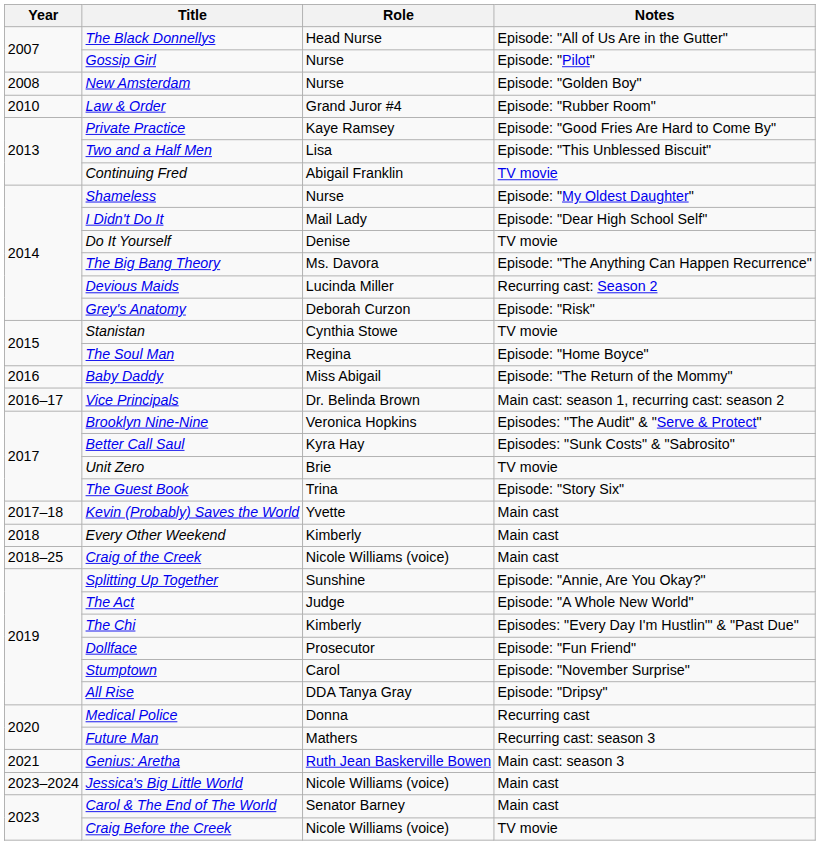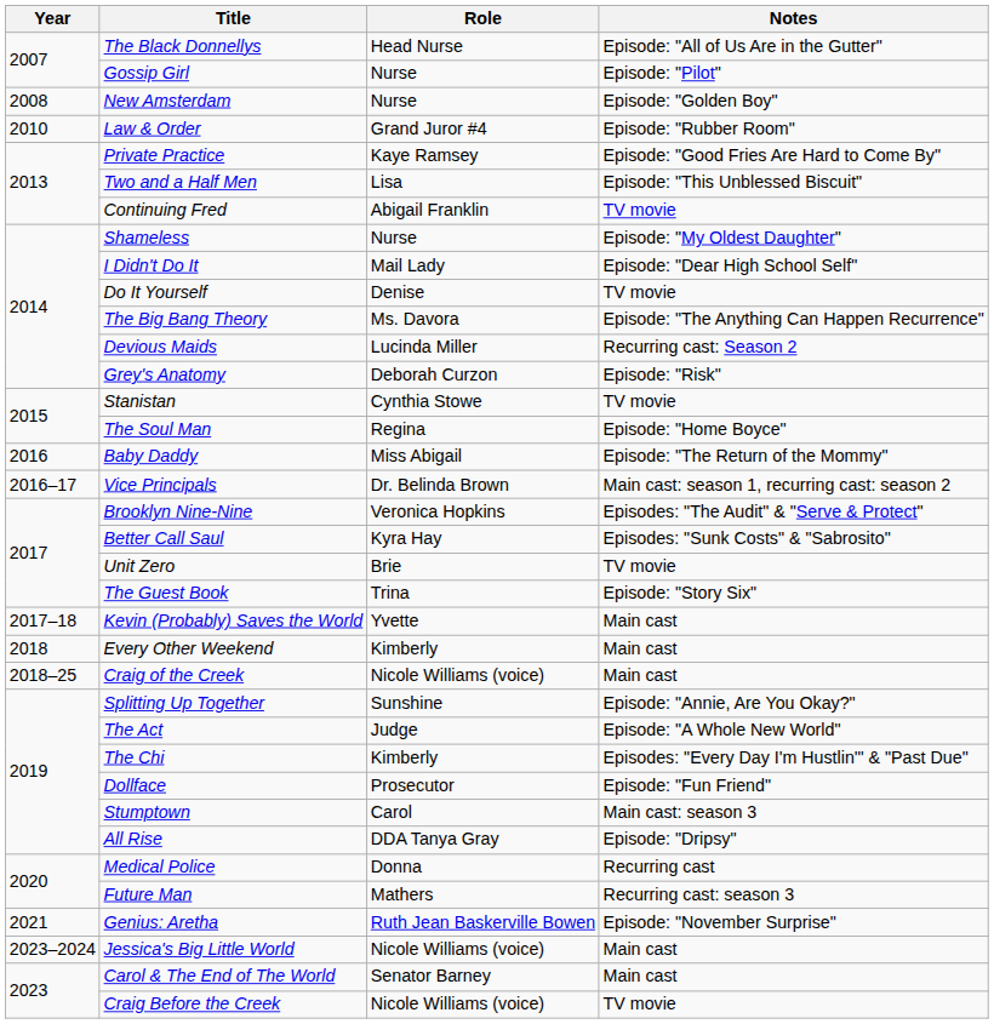Stumptown | Notes: Episode: "November Surprise" -> Main cast: season 3
Genius: Aretha | Notes: Main cast: season 3 -> Episode: "November Surprise"
